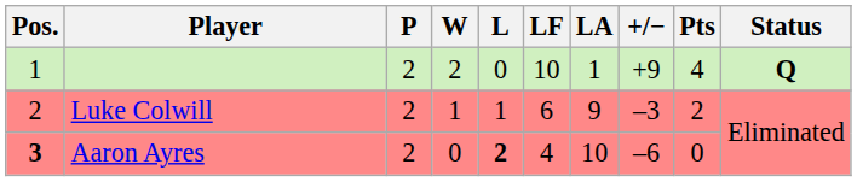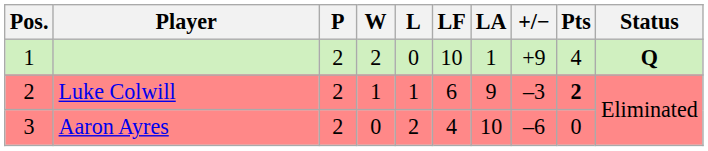Luke Colwill | Pts: normal -> bold
Aaron Ayres | Pos.: bold -> normal
Aaron Ayres | L: bold -> normal
